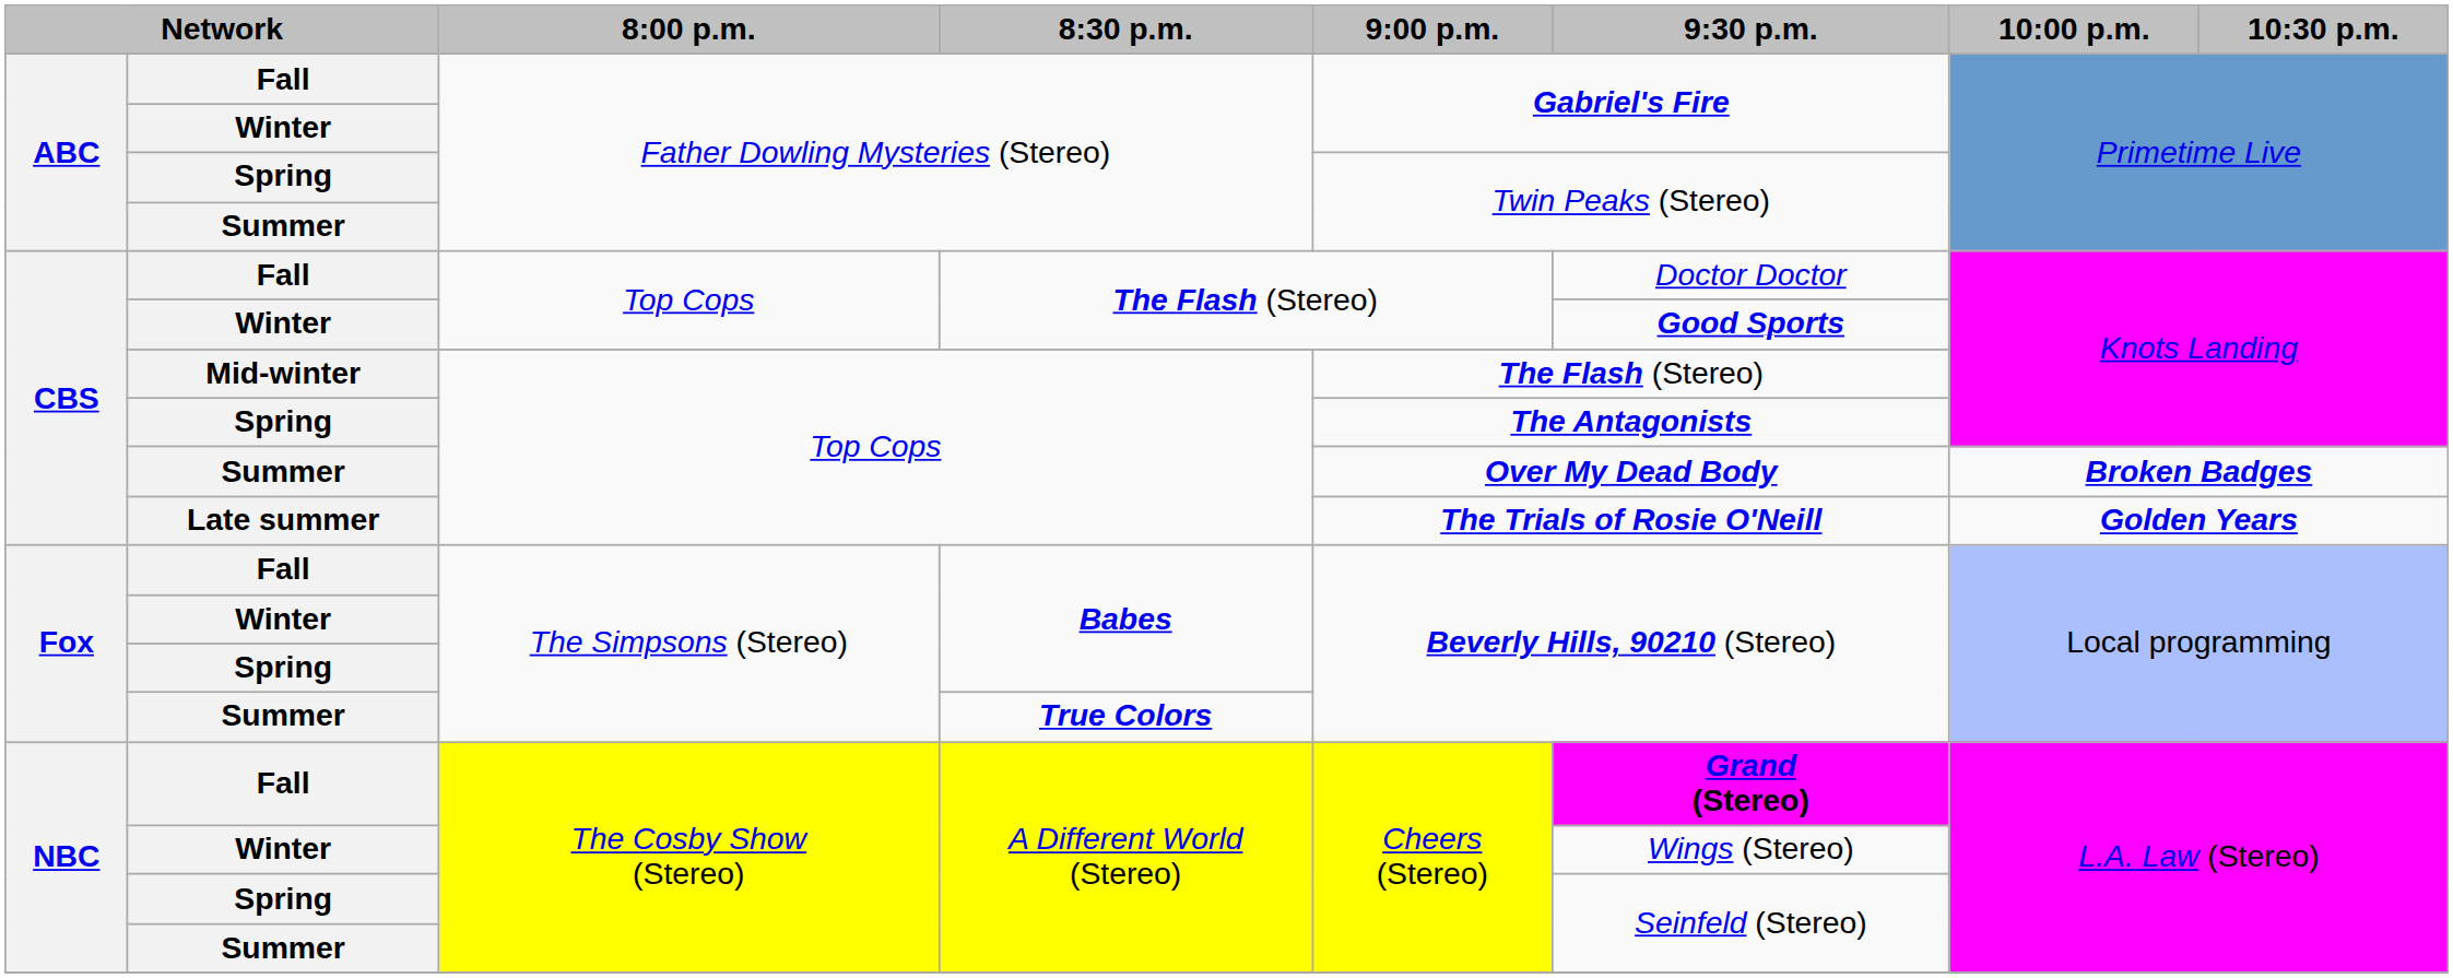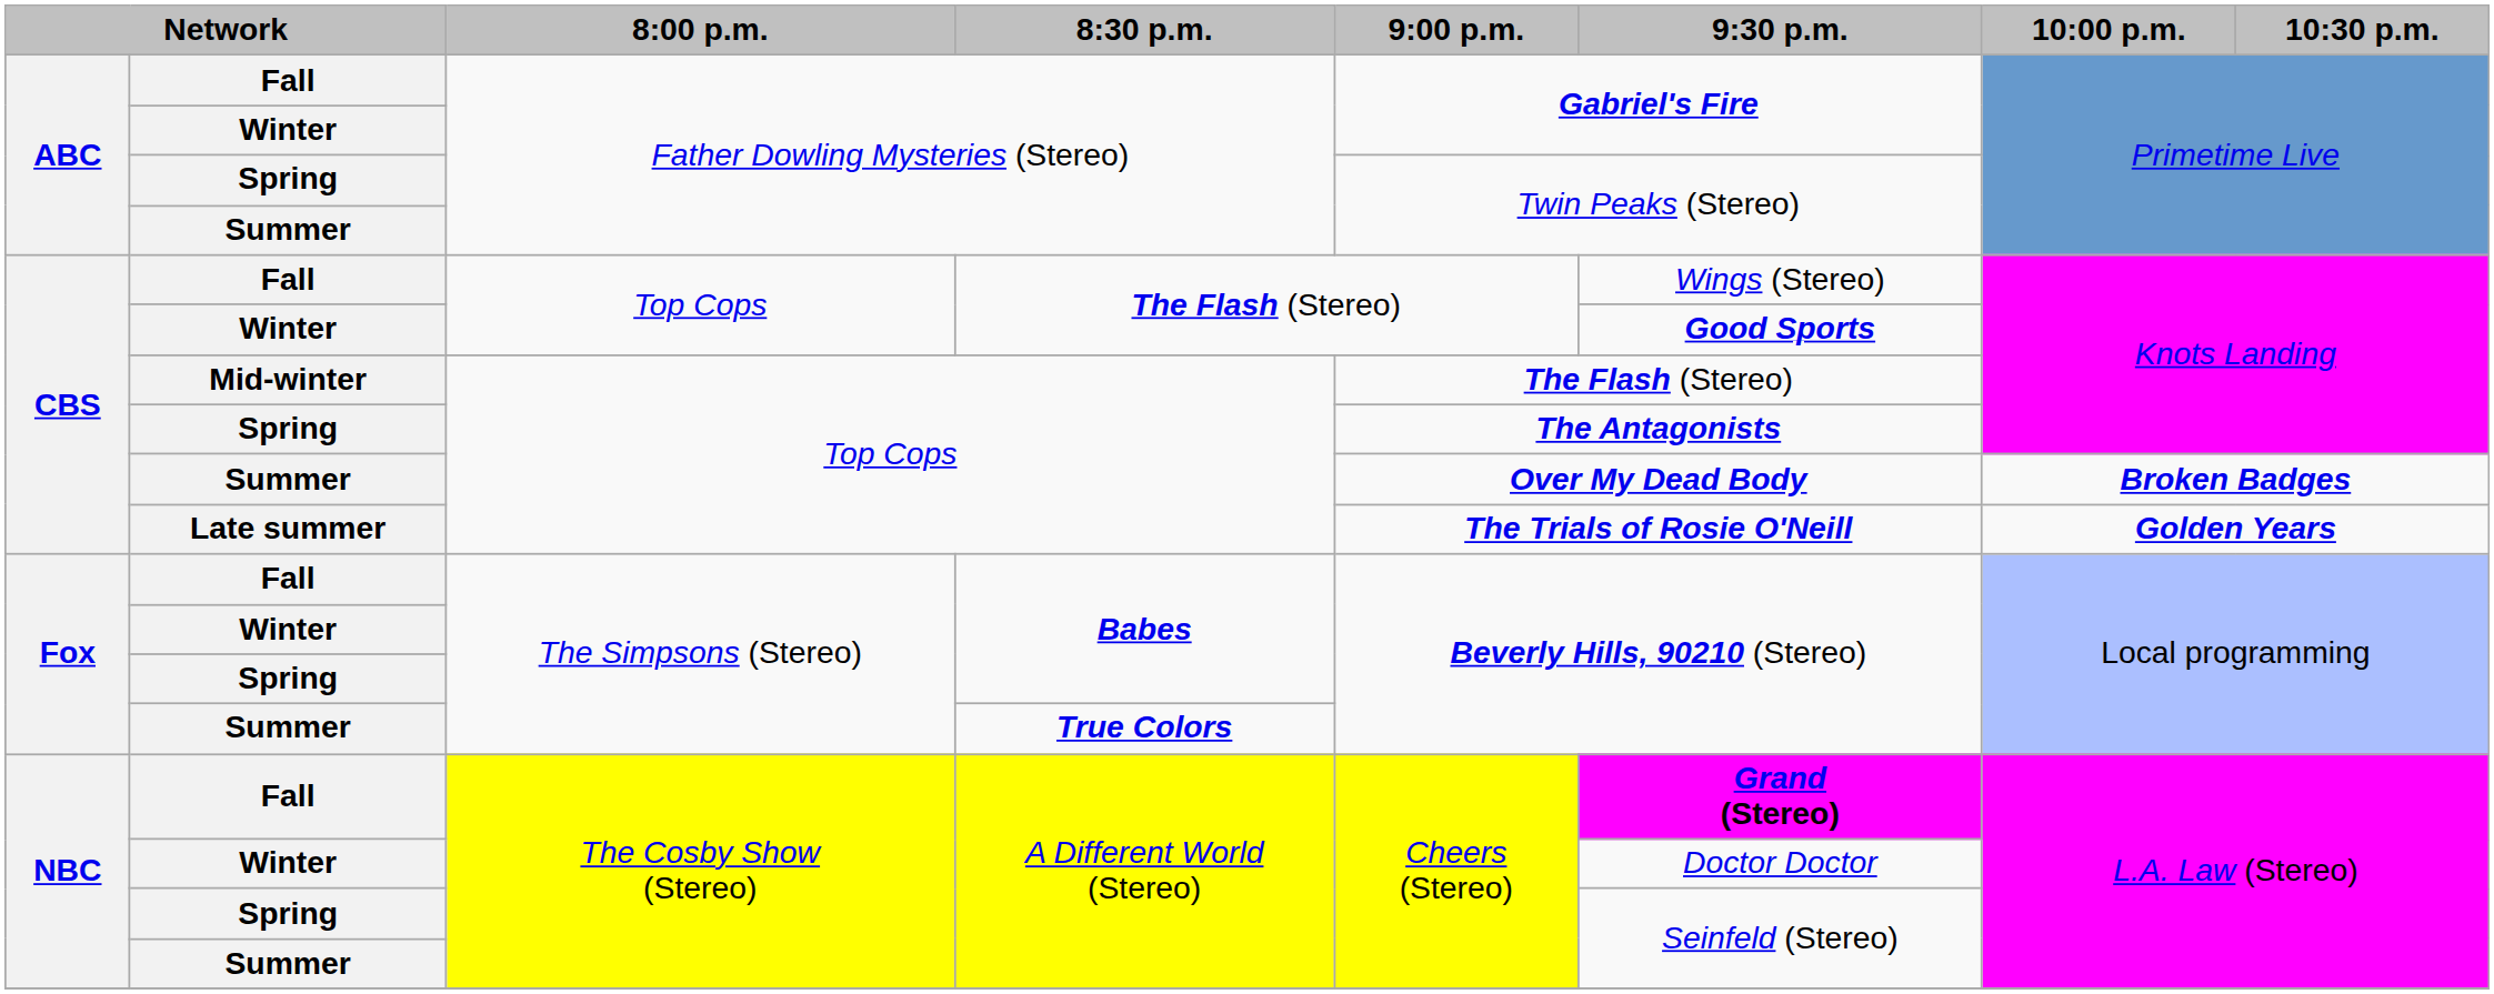Fall / The Flash (Stereo) | 9:30 p.m.: Doctor Doctor -> Wings (Stereo)
Winter / A Different World (Stereo) | 9:30 p.m.: Wings (Stereo) -> Doctor Doctor
